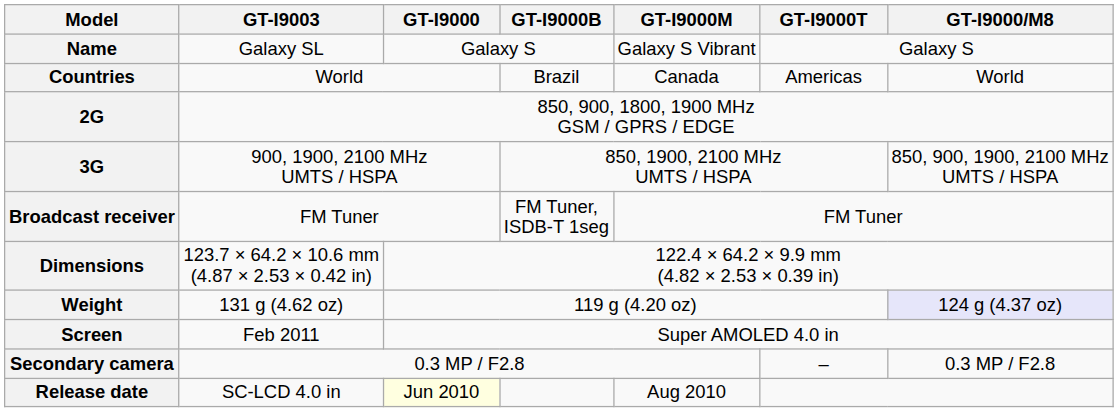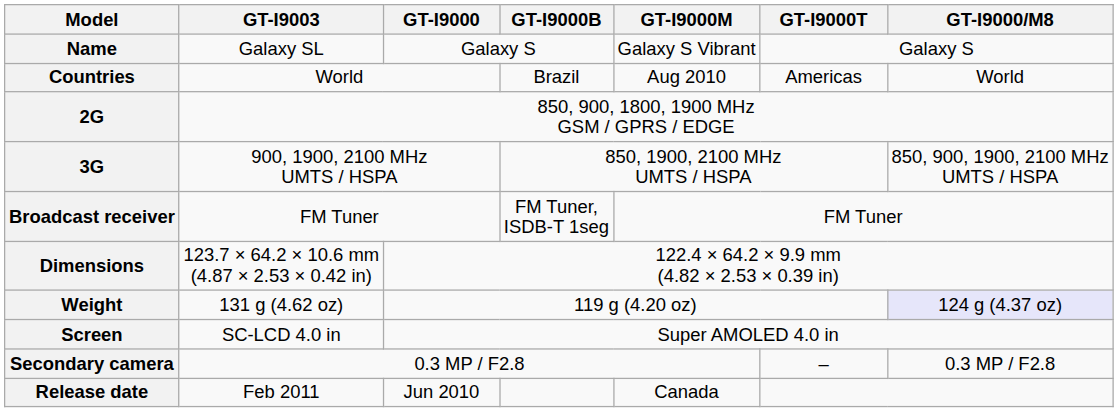Countries | GT-I9000M: Canada -> Aug 2010
Screen | GT-I9003: Feb 2011 -> SC-LCD 4.0 in
Release date | GT-I9003: SC-LCD 4.0 in -> Feb 2011
Release date | GT-I9000: lightyellow background -> no background
Release date | GT-I9000M: Aug 2010 -> Canada
